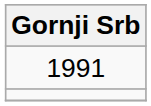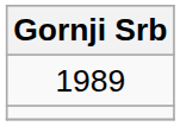row 2 | column 1: 1991 -> 1989
